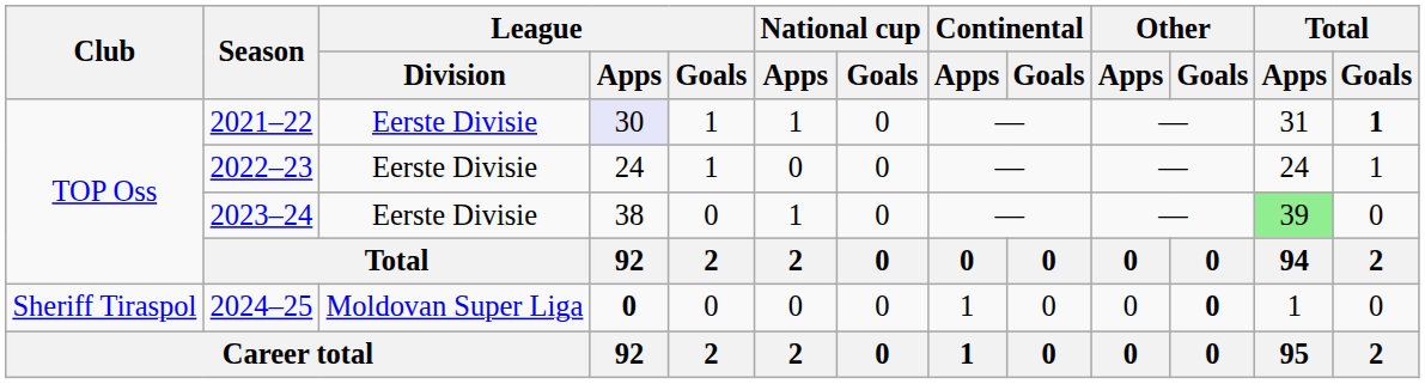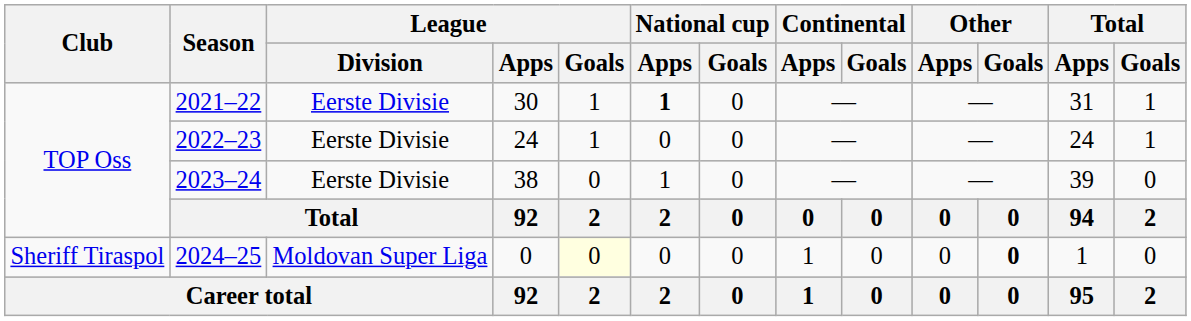2021–22 | League / Apps: lavender background -> no background
2021–22 | National cup / Apps: normal -> bold
2021–22 | Total / Goals: bold -> normal
2023–24 | Total / Apps: lightgreen background -> no background
2024–25 | League / Apps: bold -> normal
2024–25 | League / Goals: no background -> lightyellow background
